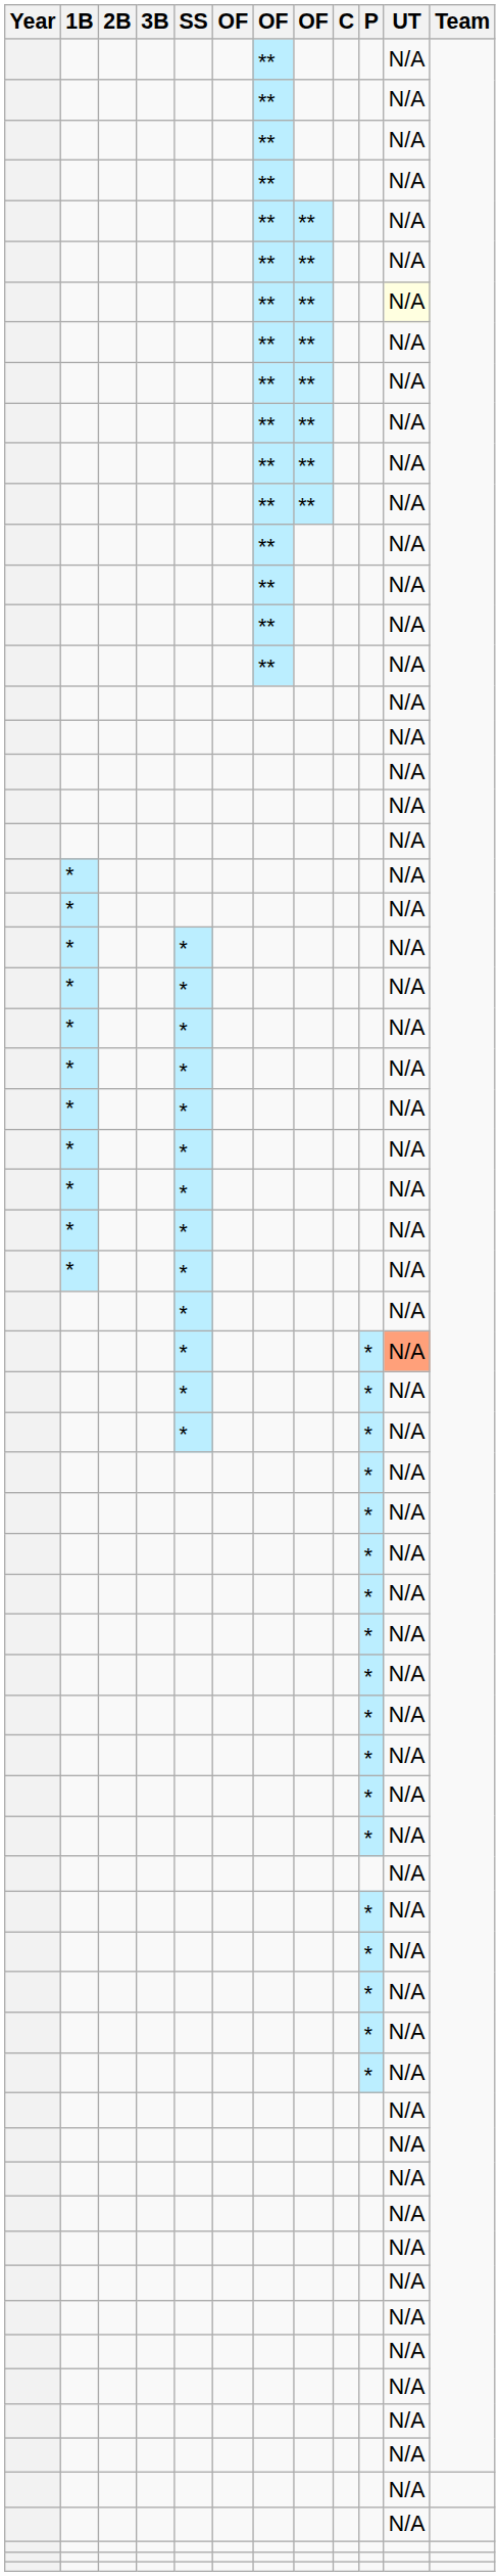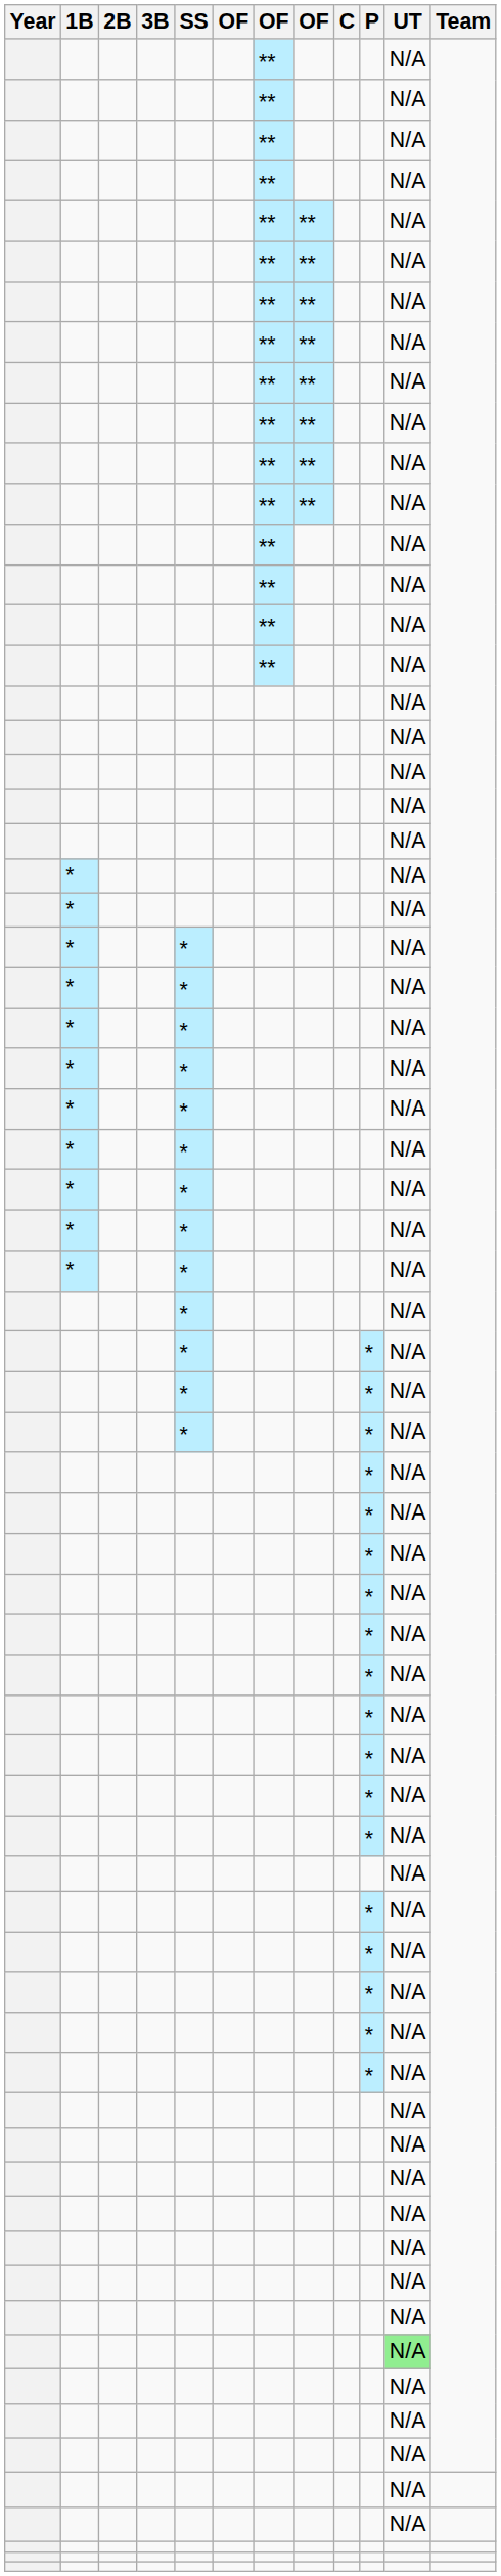row 8 | UT: lightyellow background -> no background
row 35 | UT: lightsalmon background -> no background
row 61 | UT: no background -> lightgreen background
